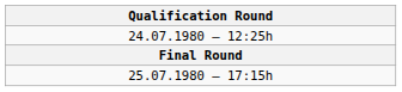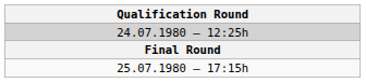24.07.1980 – 12:25h | column 1: no background -> lightgrey background
